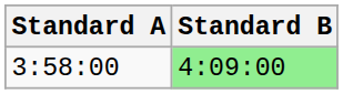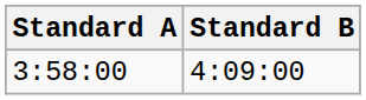3:58:00 | Standard B: lightgreen background -> no background
